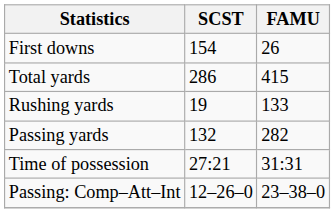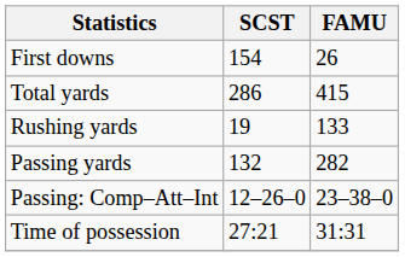rows swapped: Passing: Comp–Att–Int <-> Time of possession
